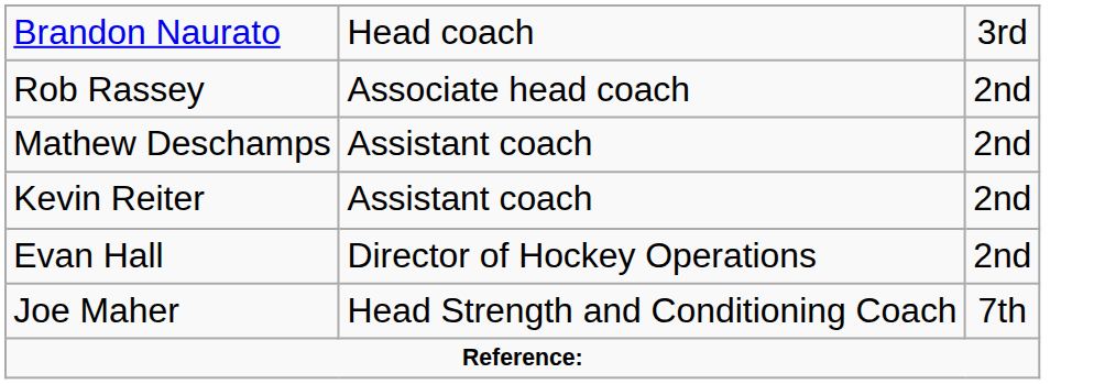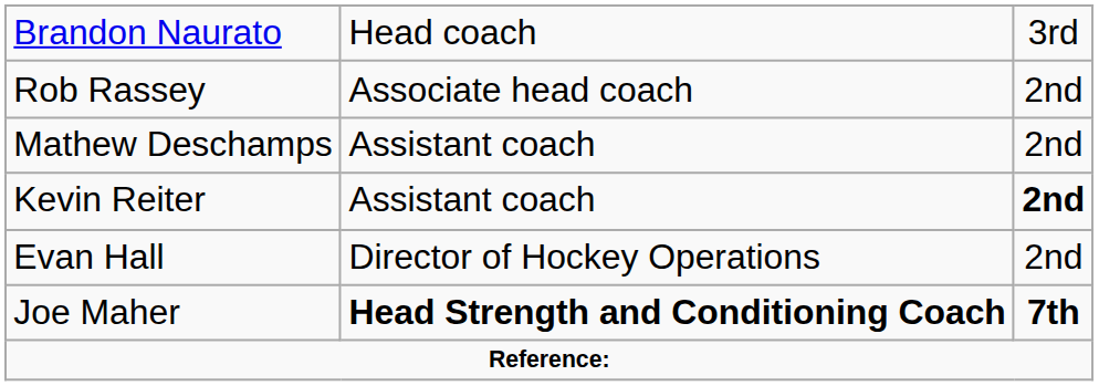Kevin Reiter | column 3: normal -> bold
Joe Maher | column 2: normal -> bold
Joe Maher | column 3: normal -> bold
